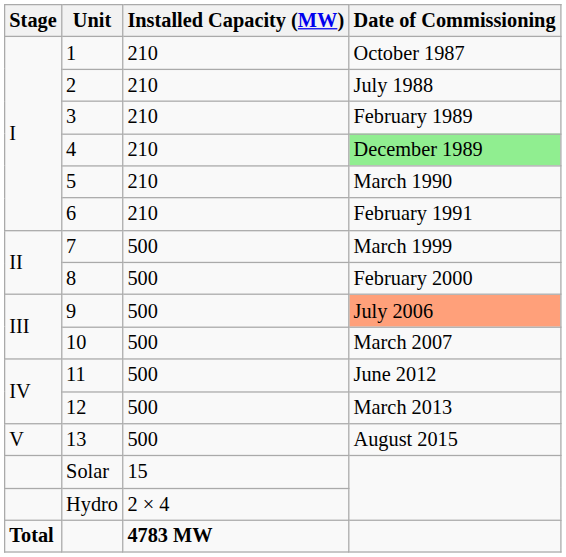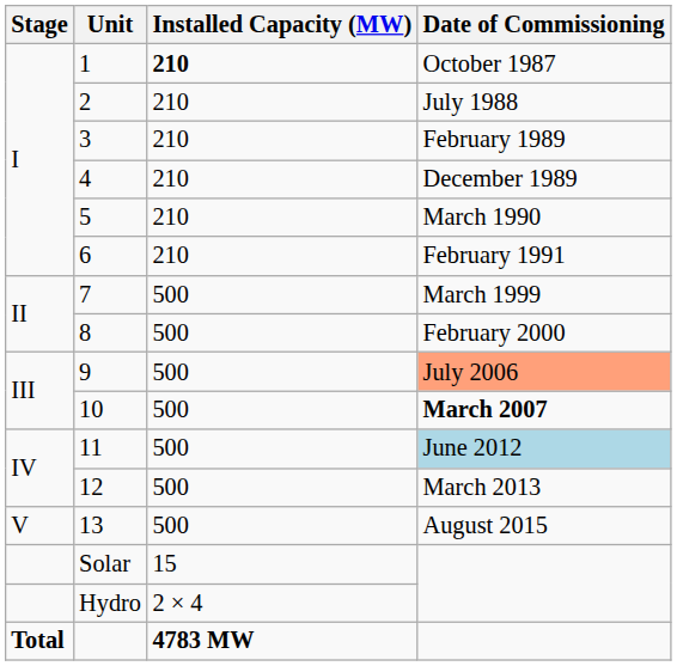1 | Installed Capacity (MW): normal -> bold
4 | Date of Commissioning: lightgreen background -> no background
10 | Date of Commissioning: normal -> bold
11 | Date of Commissioning: no background -> lightblue background
